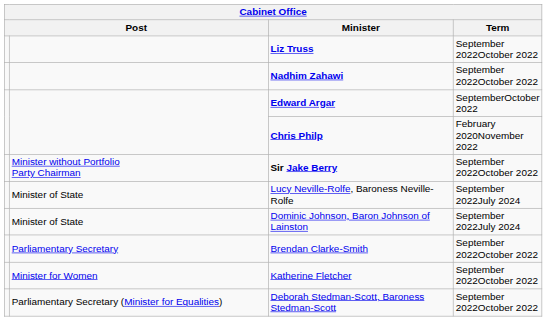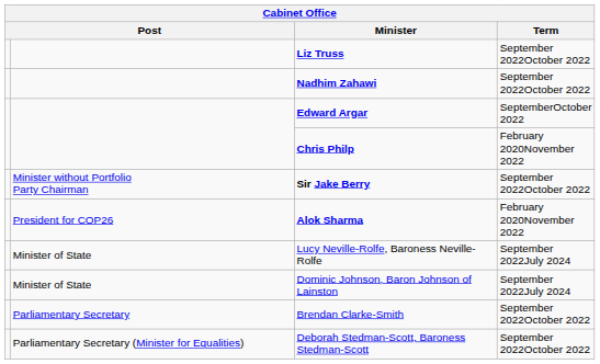+ row: President for COP26 | Alok Sharma | February 2020November 2022
- row: Minister for Women | Katherine Fletcher | September 2022October 2022
